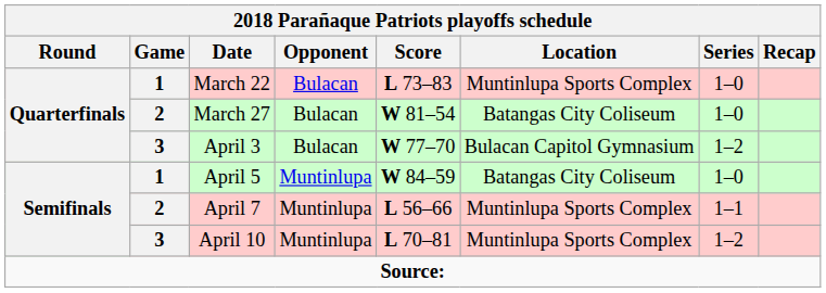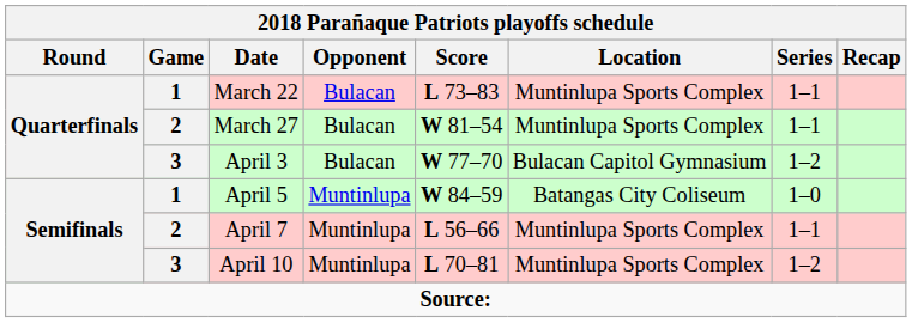March 22 | Series: 1–0 -> 1–1
March 27 | Location: Batangas City Coliseum -> Muntinlupa Sports Complex
March 27 | Series: 1–0 -> 1–1
